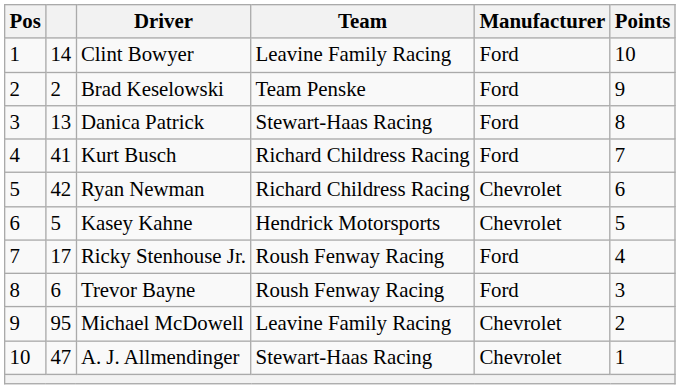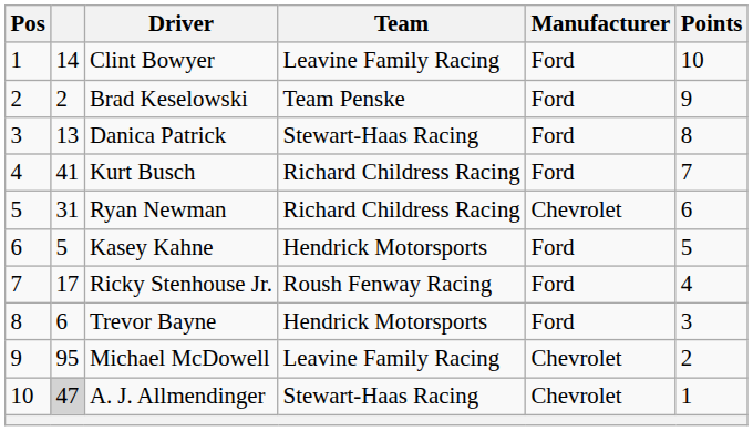Ryan Newman | column 2: 42 -> 31
Kasey Kahne | Manufacturer: Chevrolet -> Ford
Trevor Bayne | Team: Roush Fenway Racing -> Hendrick Motorsports
A. J. Allmendinger | column 2: no background -> lightgrey background
